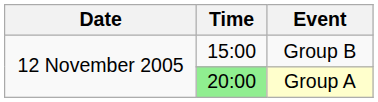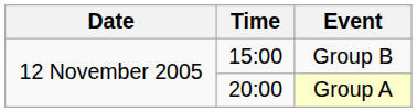Group A | Time: lightgreen background -> no background
